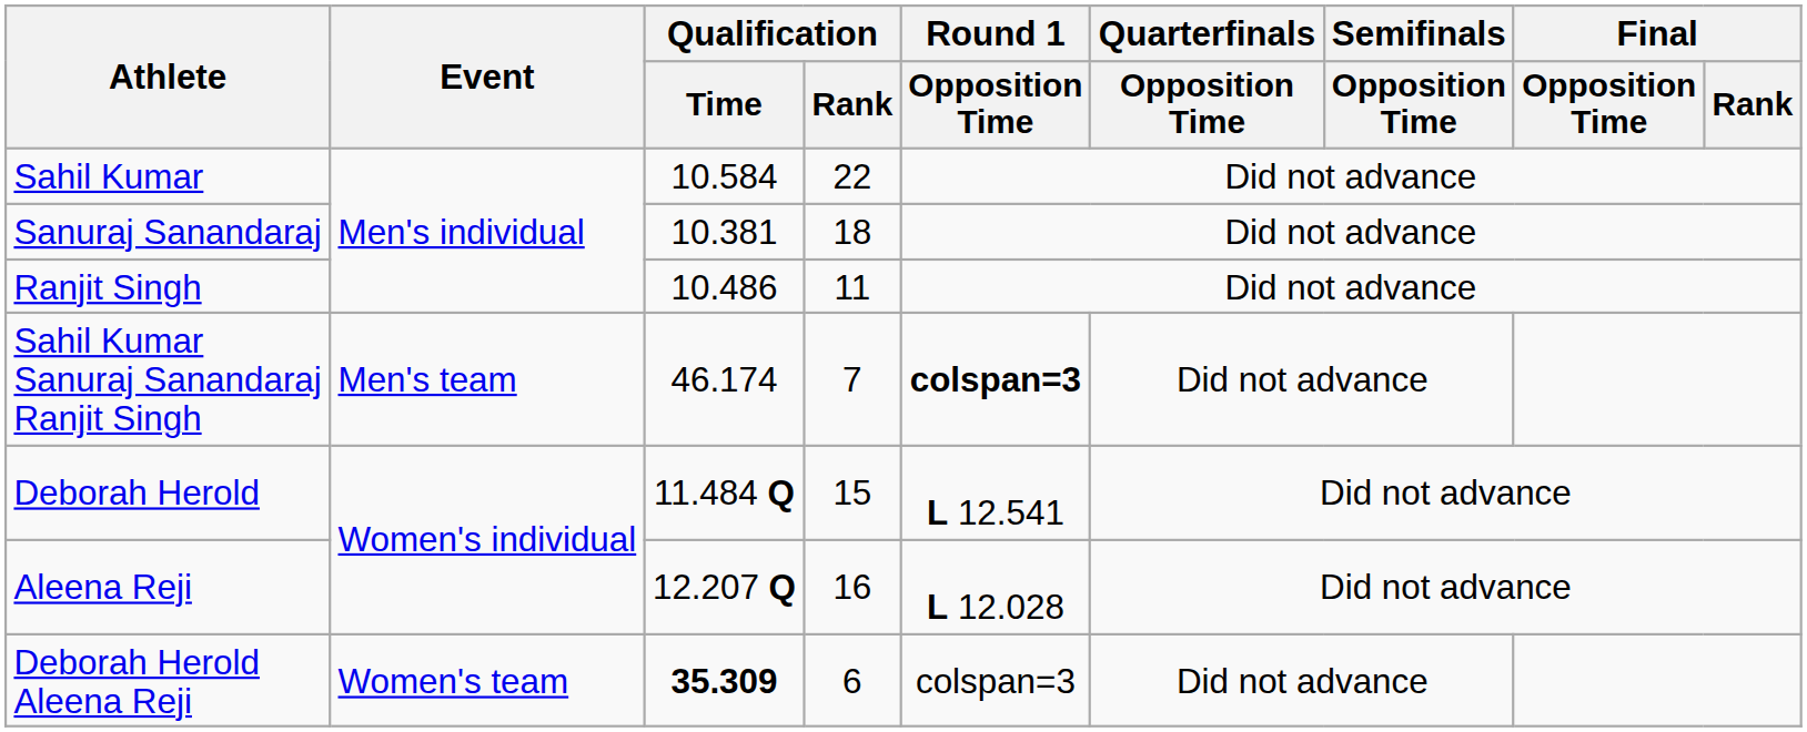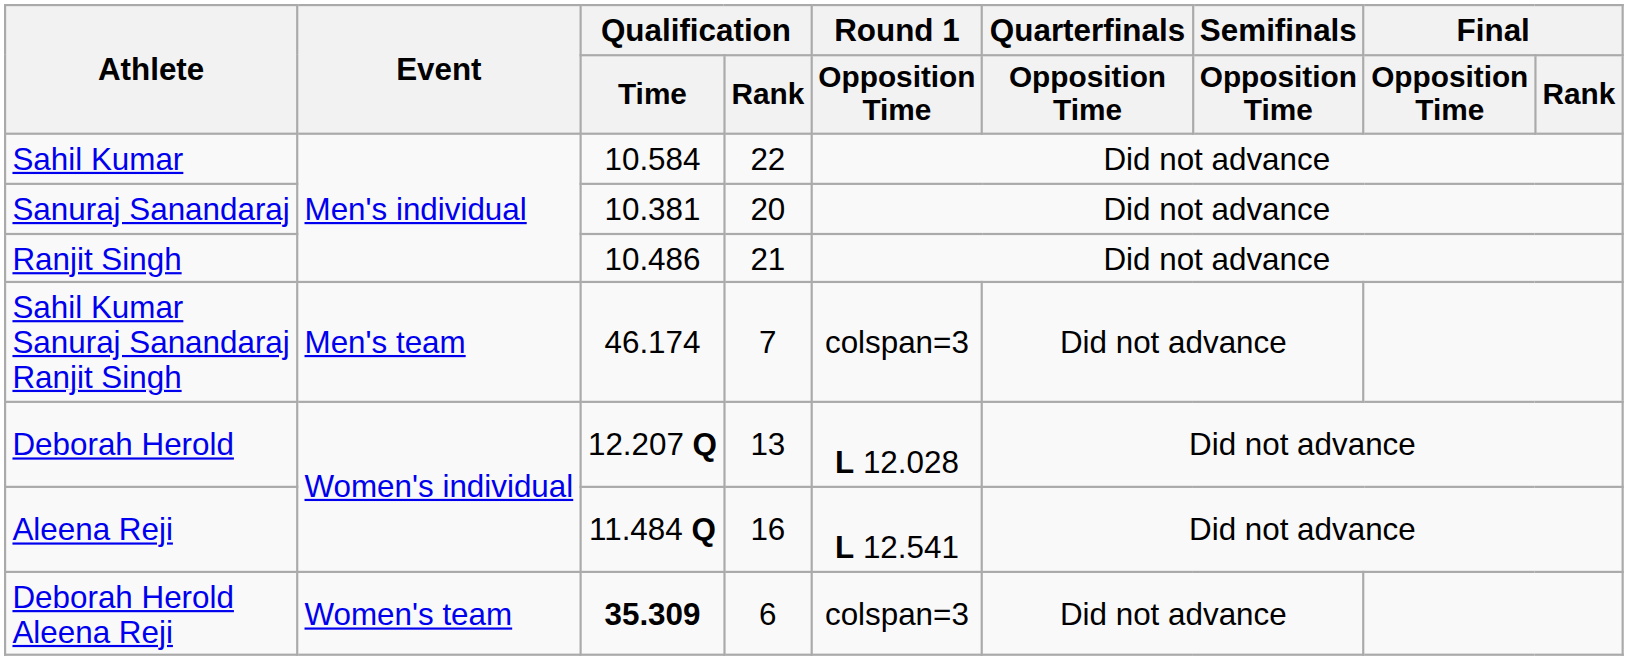Sanuraj Sanandaraj | Qualification / Rank: 18 -> 20
Ranjit Singh | Qualification / Rank: 11 -> 21
Sahil Kumar Sanuraj Sanandaraj Ranjit Singh | Round 1 / Opposition Time: bold -> normal
Deborah Herold | Qualification / Time: 11.484 Q -> 12.207 Q
Deborah Herold | Qualification / Rank: 15 -> 13
Deborah Herold | Round 1 / Opposition Time: L 12.541 -> L 12.028
Aleena Reji | Qualification / Time: 12.207 Q -> 11.484 Q
Aleena Reji | Round 1 / Opposition Time: L 12.028 -> L 12.541
